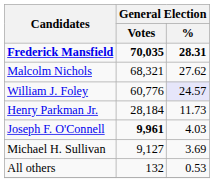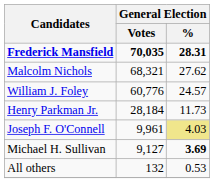William J. Foley | General Election / %: lavender background -> no background
Joseph F. O'Connell | General Election / Votes: bold -> normal
Joseph F. O'Connell | General Election / %: no background -> khaki background
Michael H. Sullivan | General Election / %: normal -> bold
